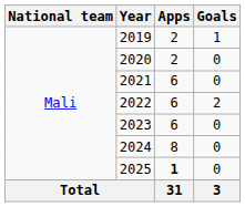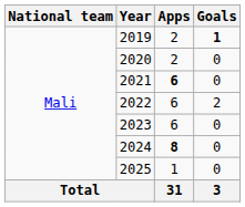2019 | Goals: normal -> bold
2021 | Apps: normal -> bold
2024 | Apps: normal -> bold
2025 | Apps: bold -> normal
